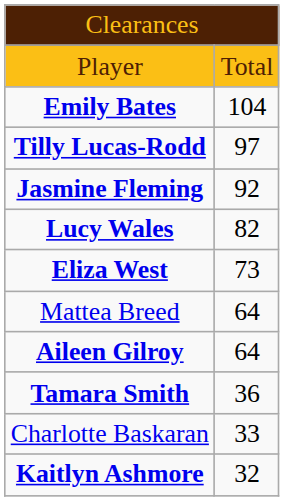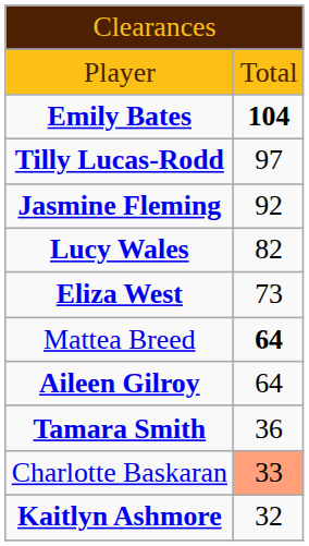Emily Bates | column 2: normal -> bold
Mattea Breed | column 2: normal -> bold
Charlotte Baskaran | column 2: no background -> lightsalmon background
